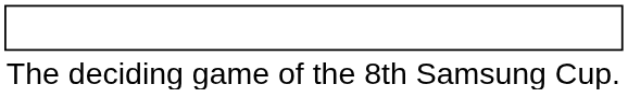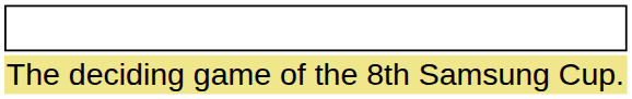row 1 | column 1: no background -> khaki background
